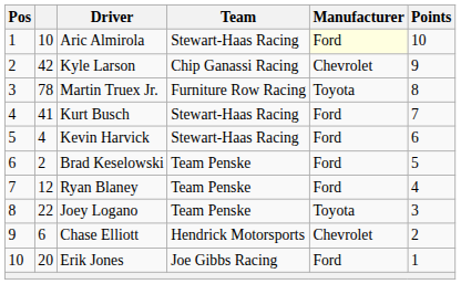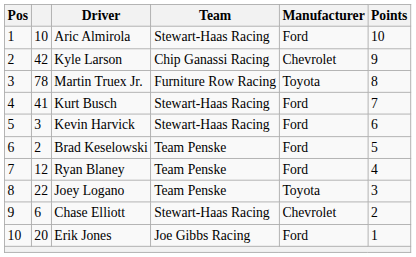Aric Almirola | Manufacturer: lightyellow background -> no background
Kevin Harvick | column 2: 4 -> 3
Chase Elliott | Team: Hendrick Motorsports -> Stewart-Haas Racing
